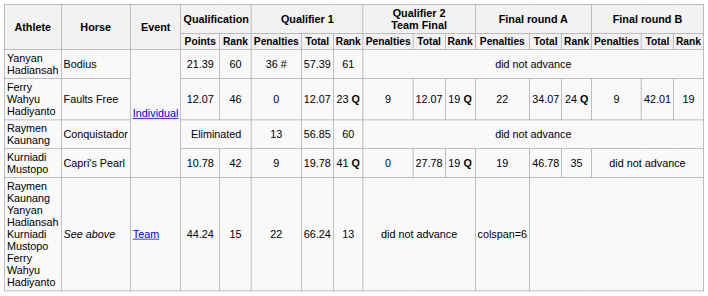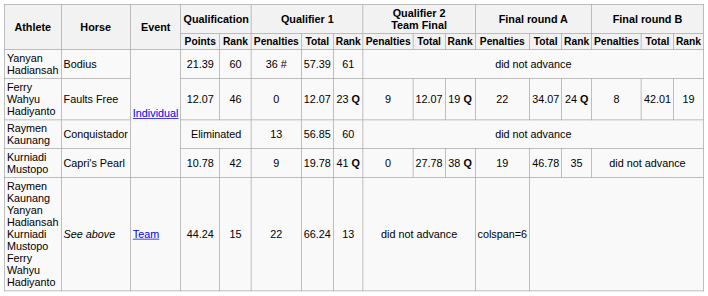Ferry Wahyu Hadiyanto | Final round B / Penalties: 9 -> 8
Kurniadi Mustopo | Qualifier 2 Team Final / Rank: 19 Q -> 38 Q
